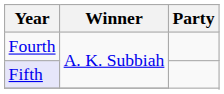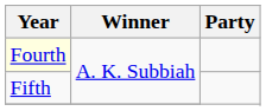Fourth | Year: no background -> lightyellow background
Fifth | Year: lavender background -> no background
